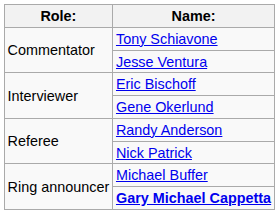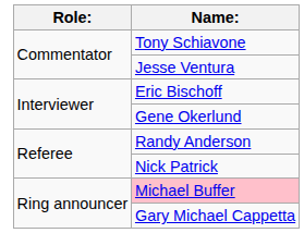Michael Buffer | Name:: no background -> pink background
Gary Michael Cappetta | Name:: bold -> normal
